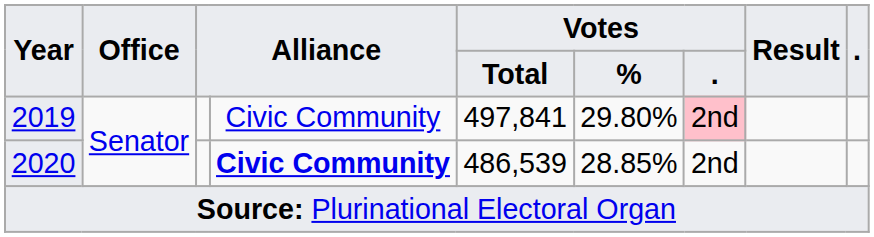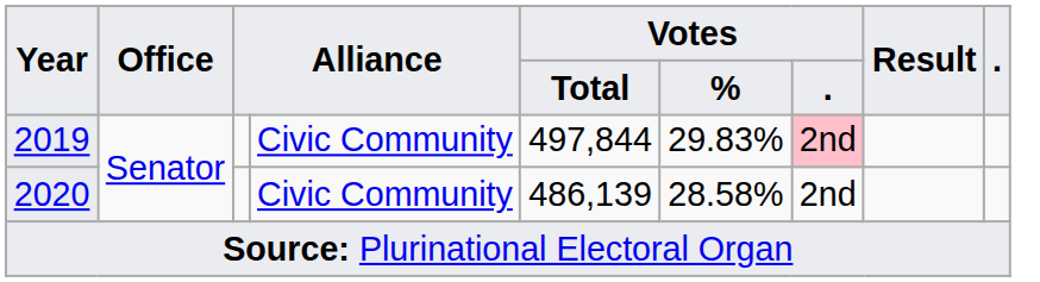2019 | Votes / Total: 497,841 -> 497,844
2019 | Votes / %: 29.80% -> 29.83%
2020 | column 4: bold -> normal
2020 | Votes / Total: 486,539 -> 486,139
2020 | Votes / %: 28.85% -> 28.58%
